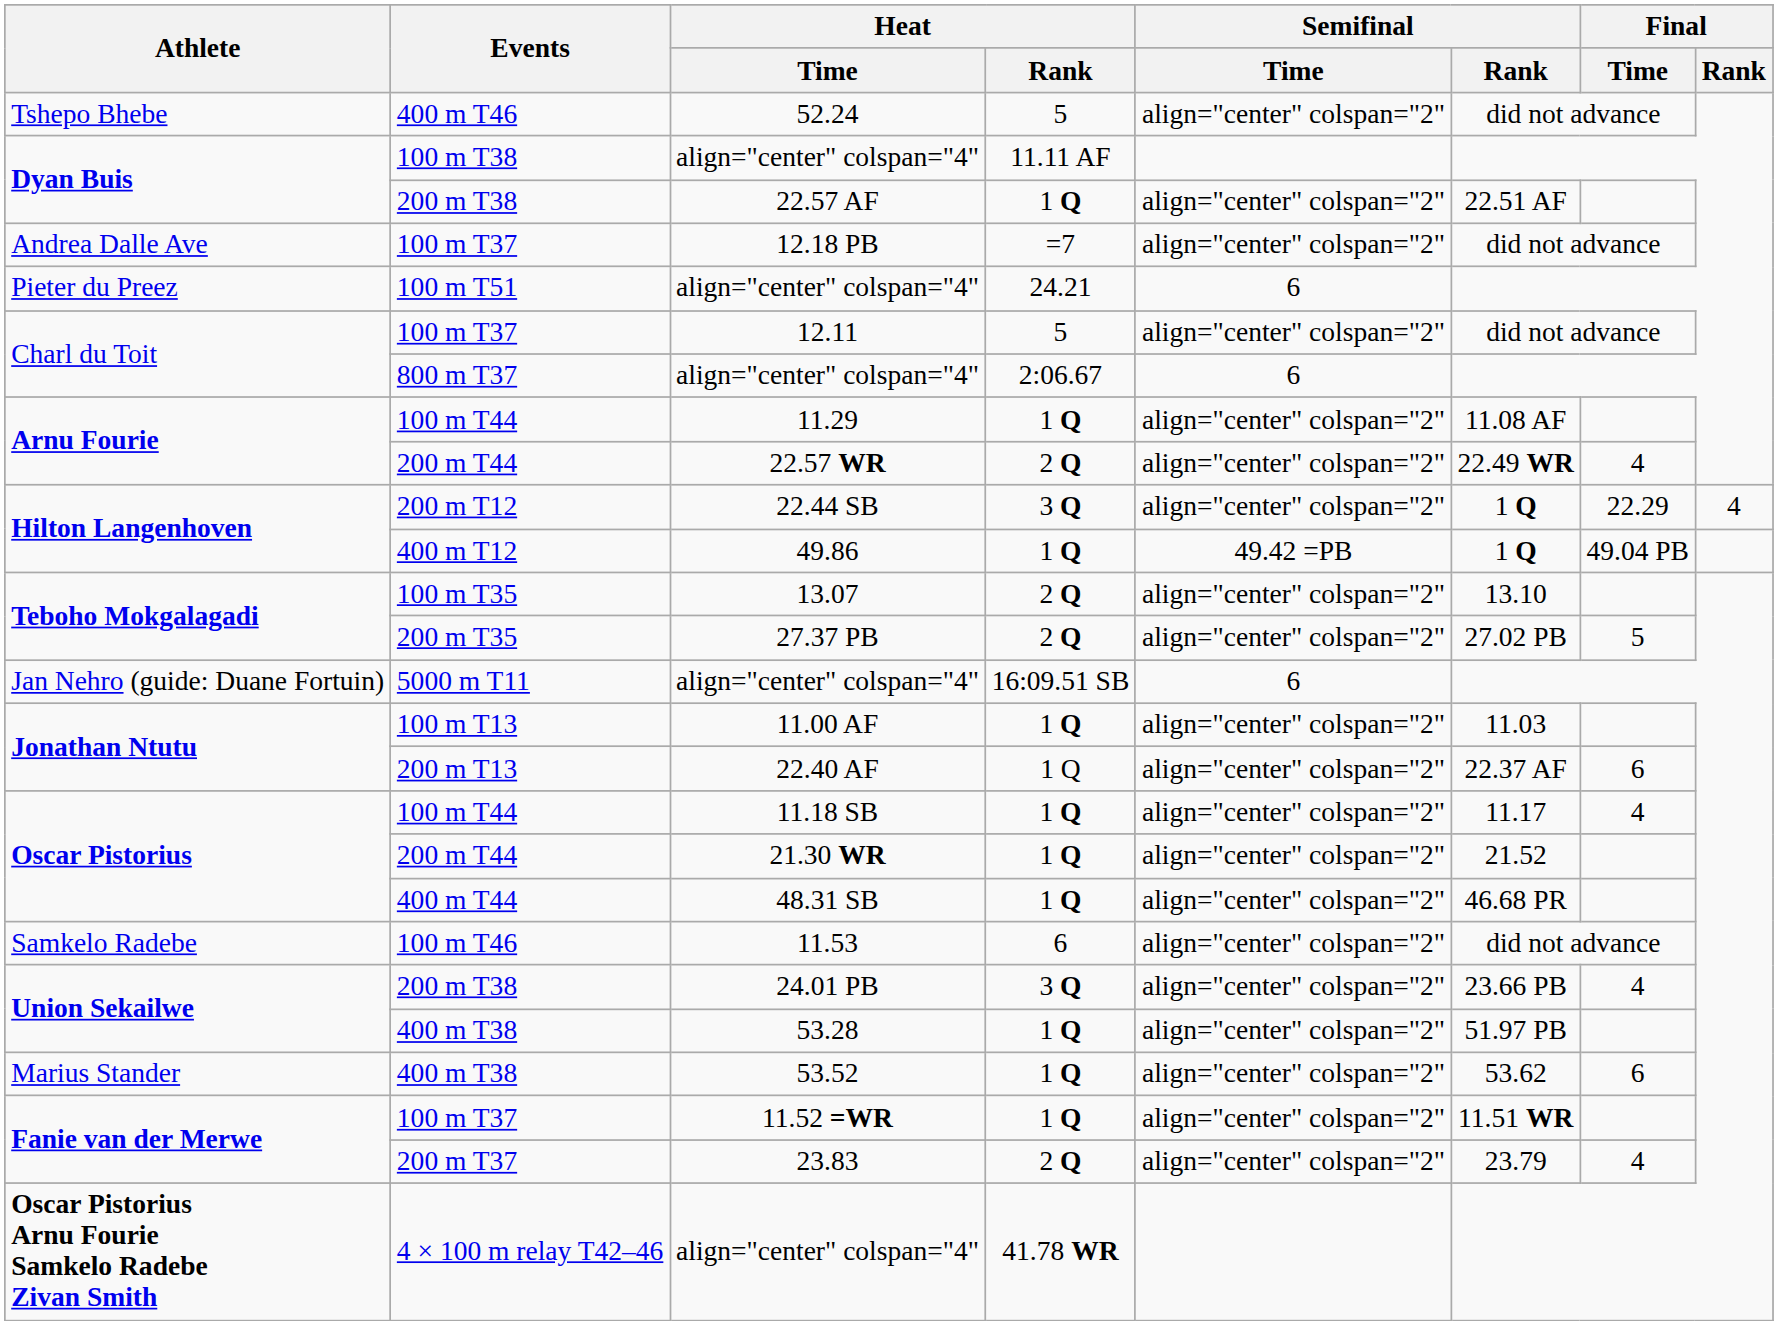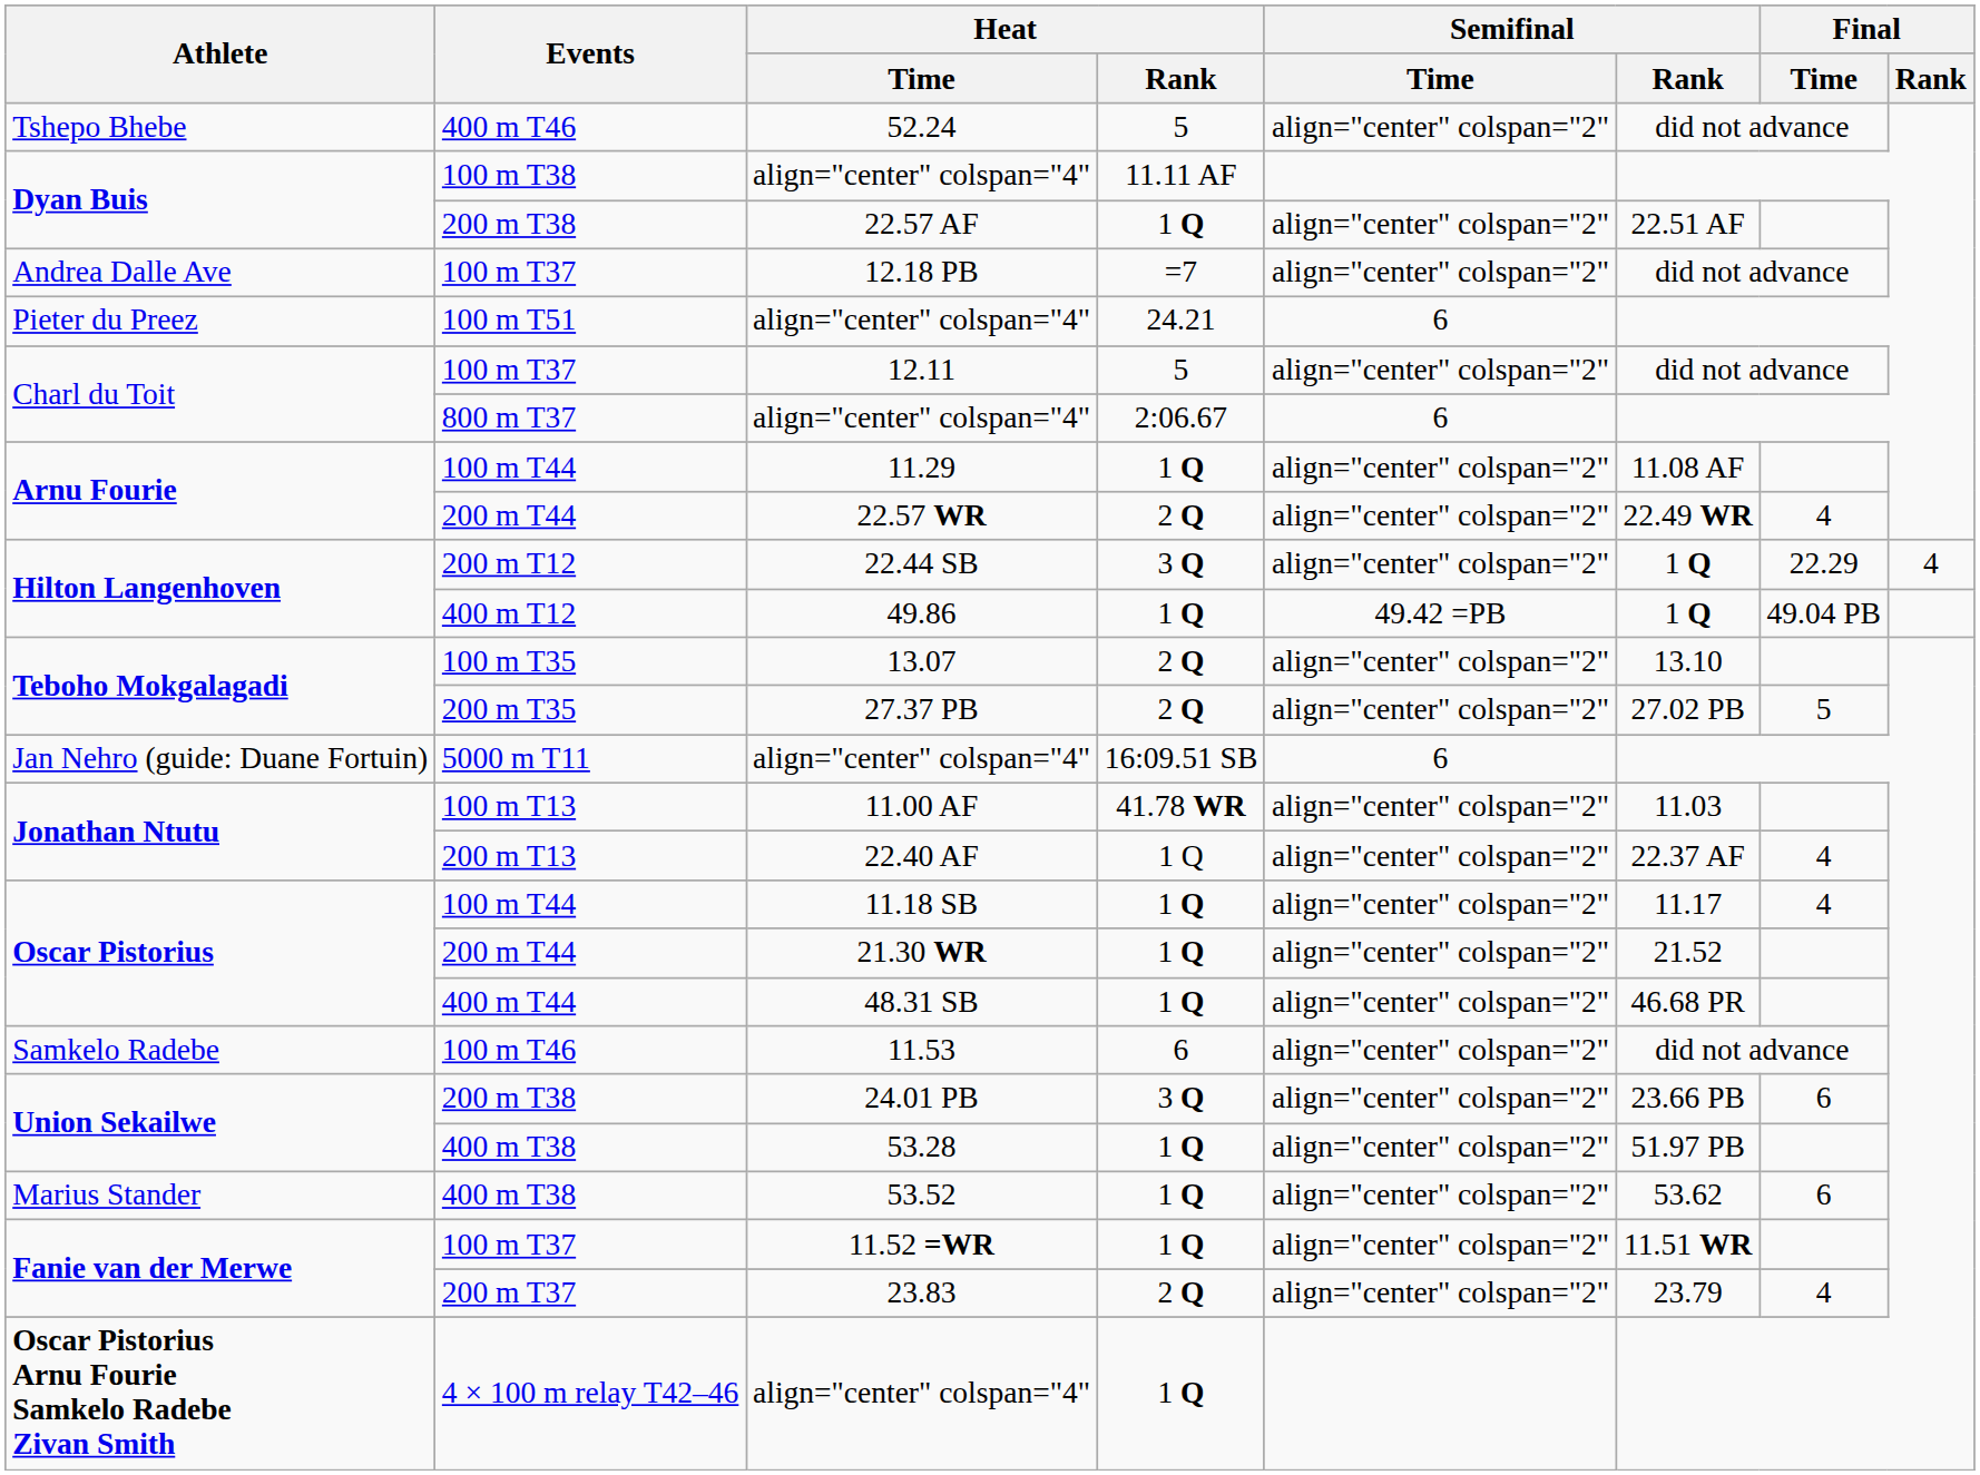11.00 AF | Heat / Rank: 1 Q -> 41.78 WR
22.40 AF | Final / Time: 6 -> 4
24.01 PB | Final / Time: 4 -> 6
4 × 100 m relay T42–46 / align="center" colspan="4" | Heat / Rank: 41.78 WR -> 1 Q
